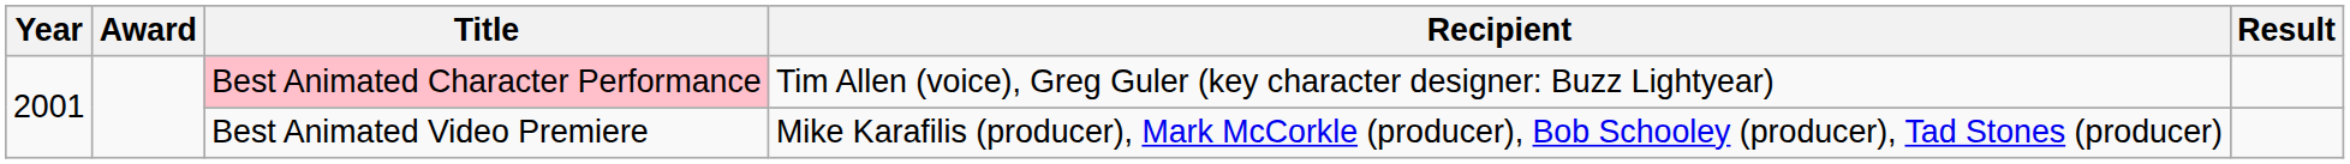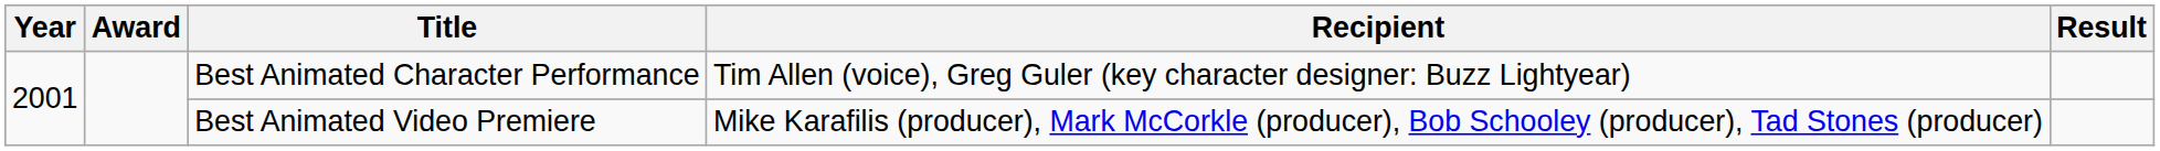Best Animated Character Performance | Title: pink background -> no background
